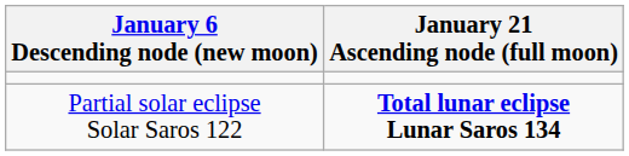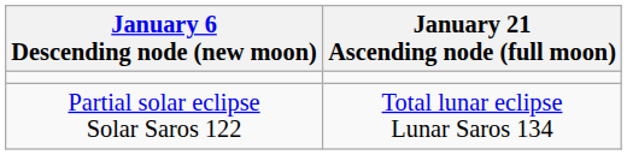row 3 | January 21 Ascending node (full moon): bold -> normal
